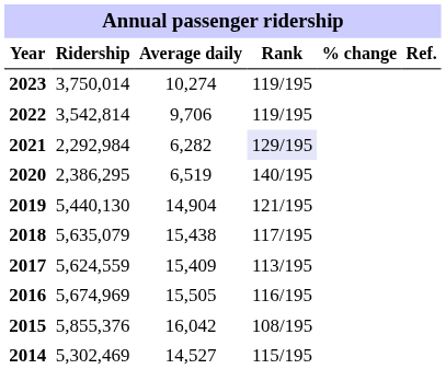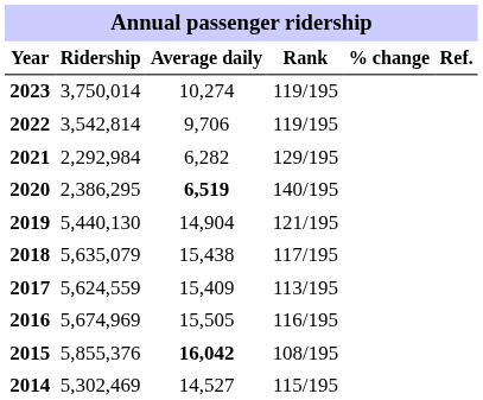2021 | Rank: lavender background -> no background
2020 | Average daily: normal -> bold
2015 | Average daily: normal -> bold
